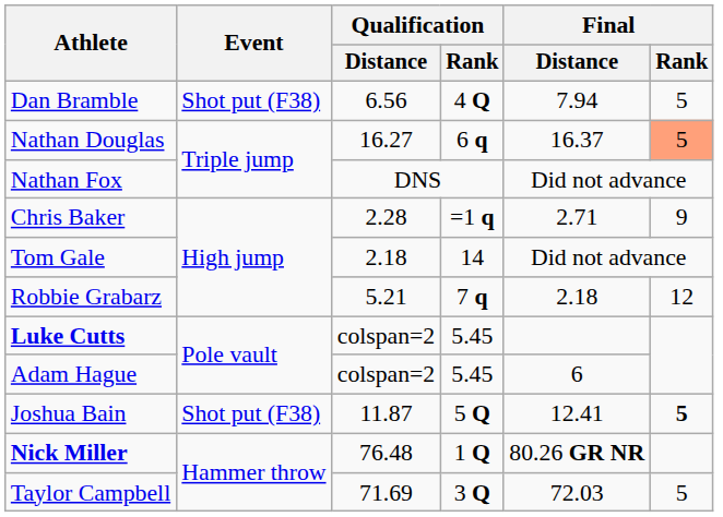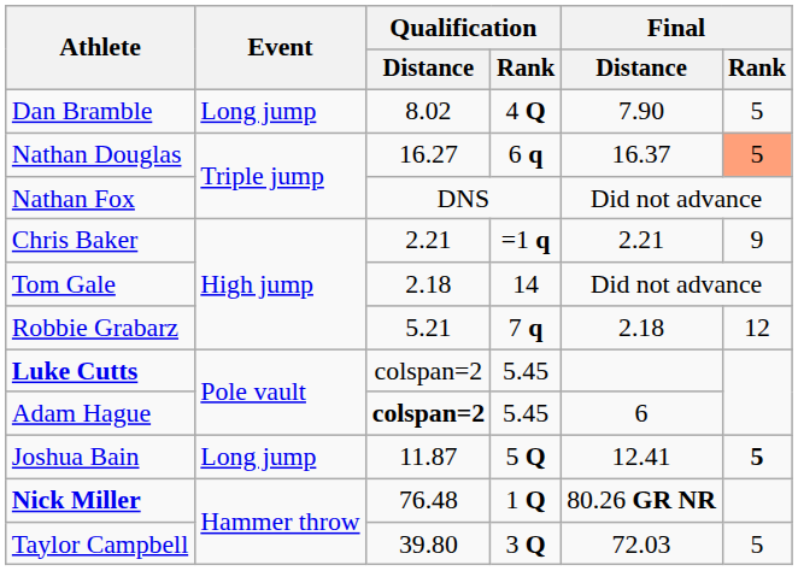Dan Bramble | Event: Shot put (F38) -> Long jump
Dan Bramble | Qualification / Distance: 6.56 -> 8.02
Dan Bramble | Final / Distance: 7.94 -> 7.90
Chris Baker | Qualification / Distance: 2.28 -> 2.21
Chris Baker | Final / Distance: 2.71 -> 2.21
Adam Hague | Qualification / Distance: normal -> bold
Joshua Bain | Event: Shot put (F38) -> Long jump
Taylor Campbell | Qualification / Distance: 71.69 -> 39.80
